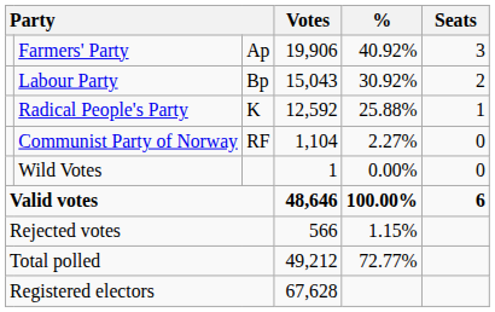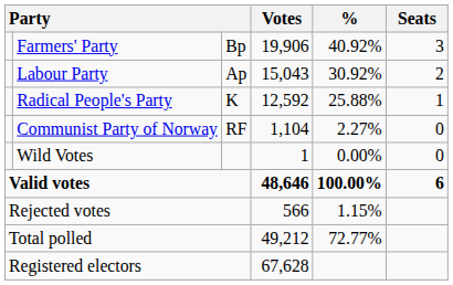Farmers' Party | column 3: Ap -> Bp
Labour Party | column 3: Bp -> Ap
